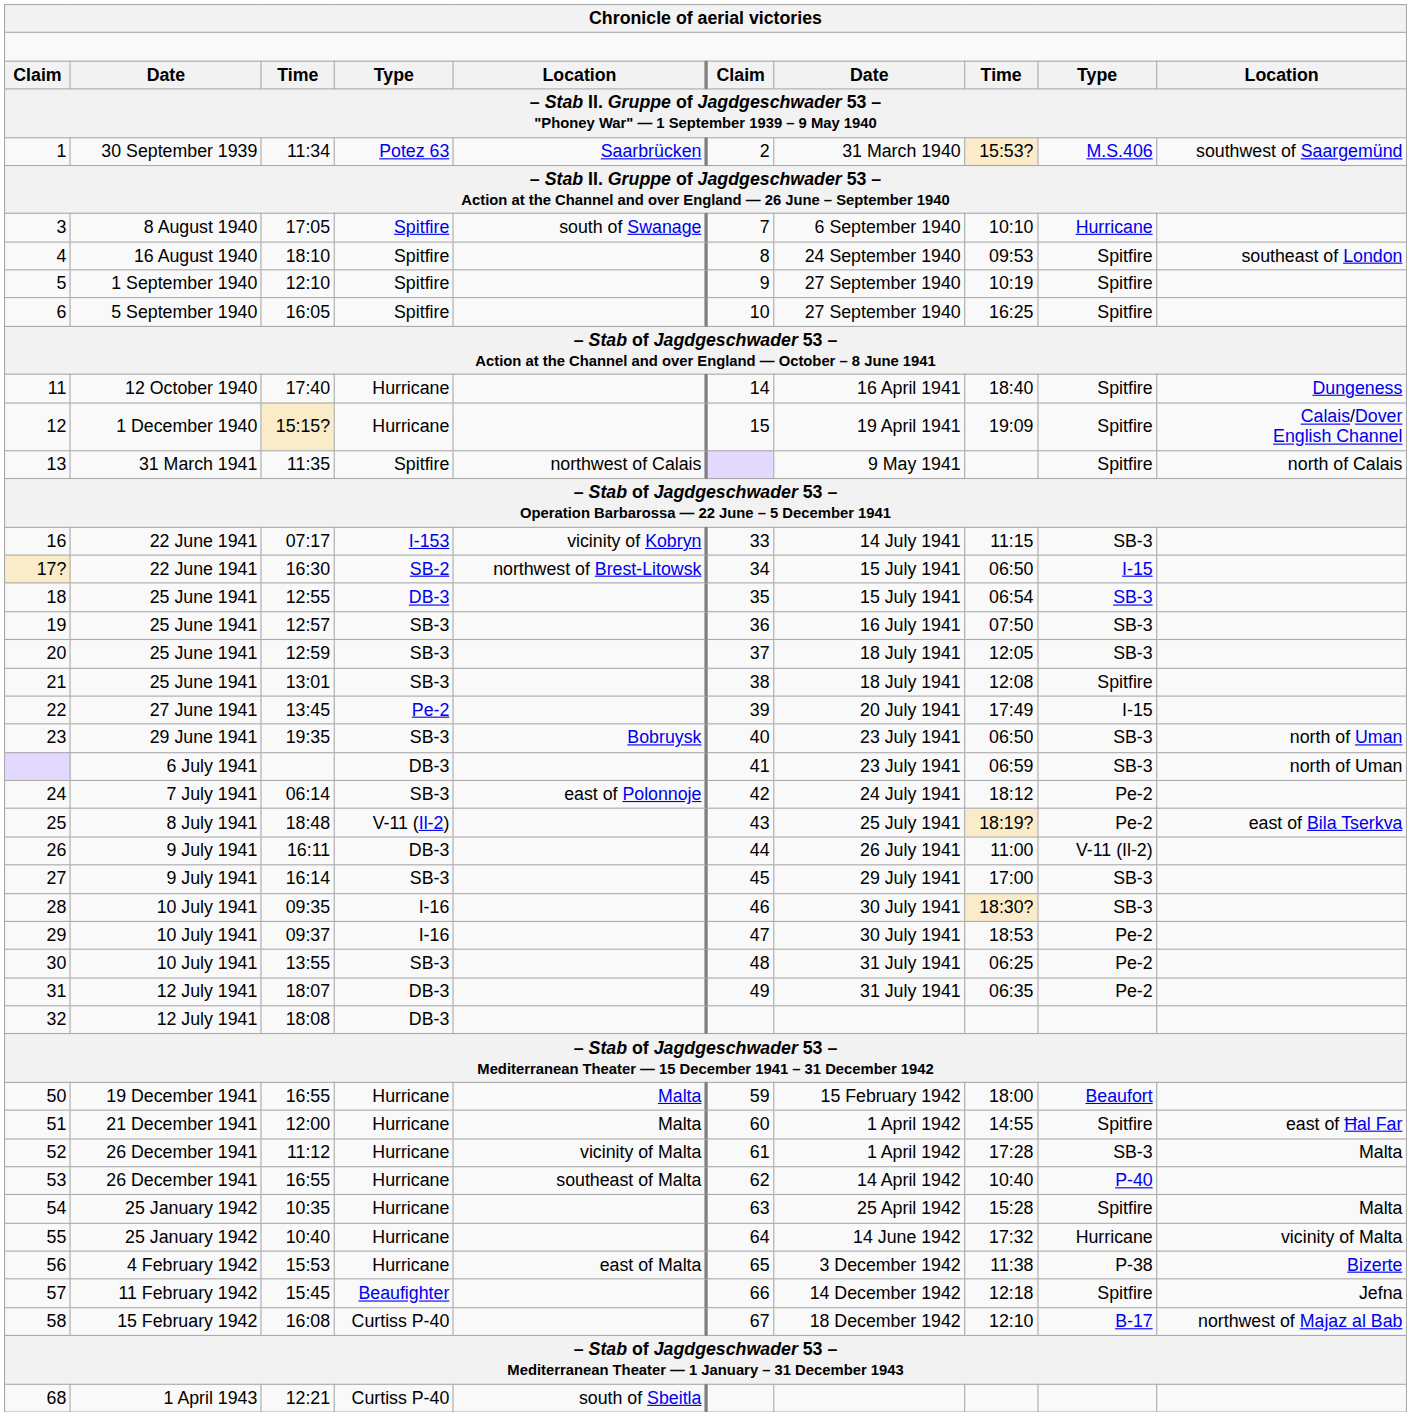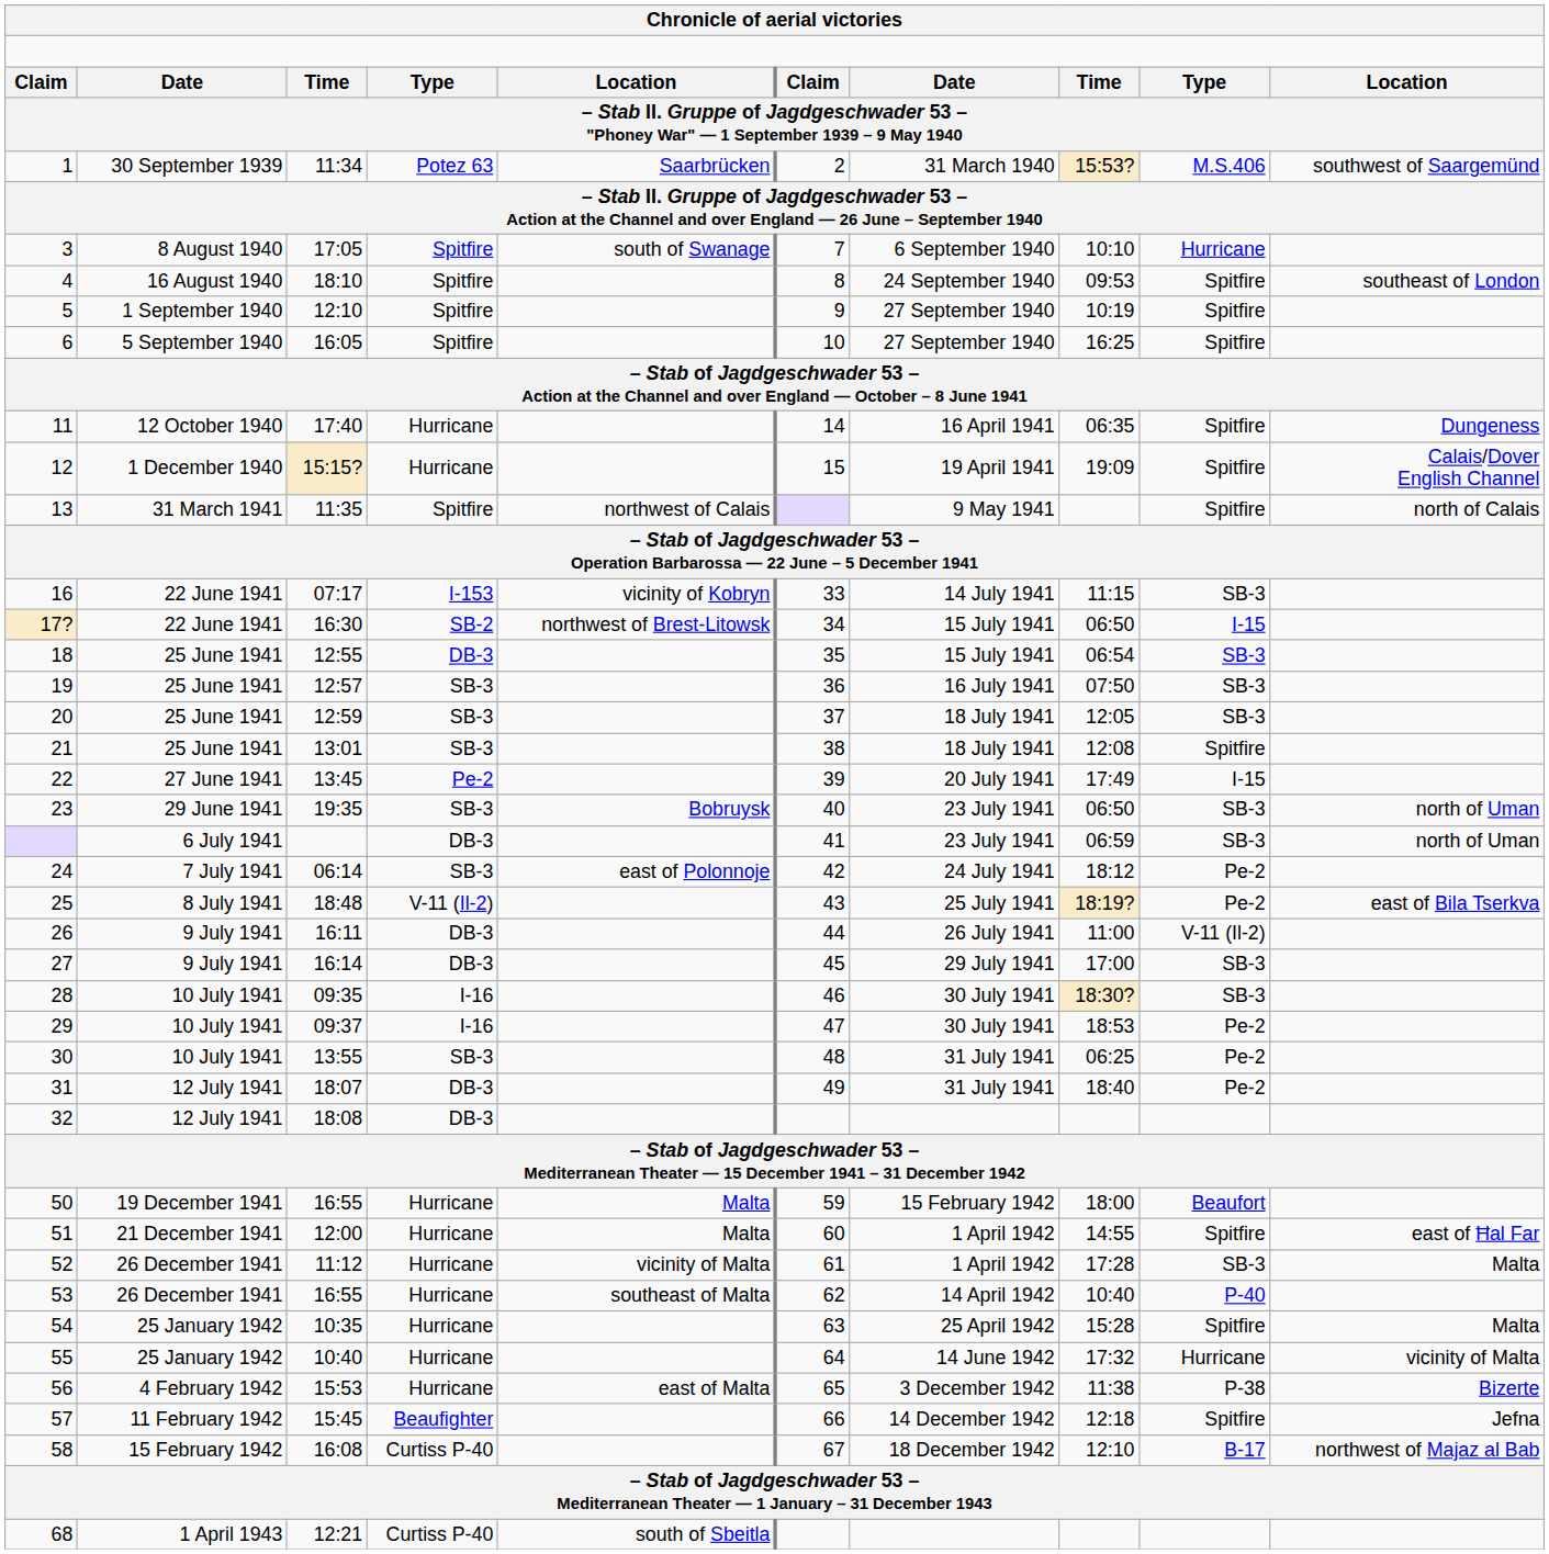11 | column 8: 18:40 -> 06:35
27 | column 4: SB-3 -> DB-3
31 | column 8: 06:35 -> 18:40
